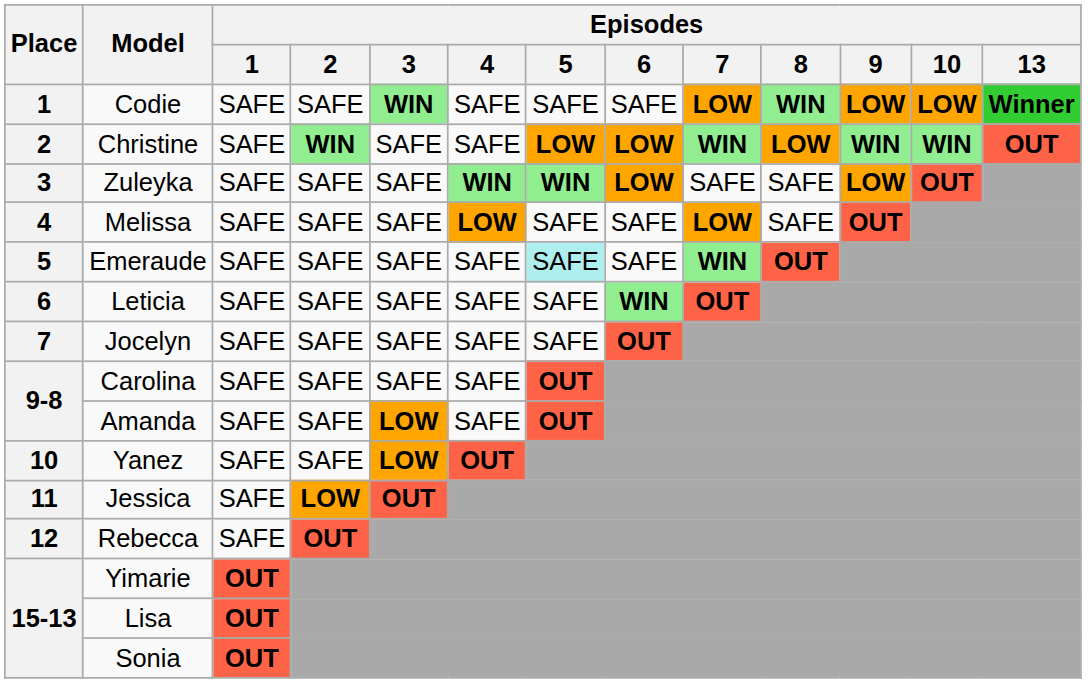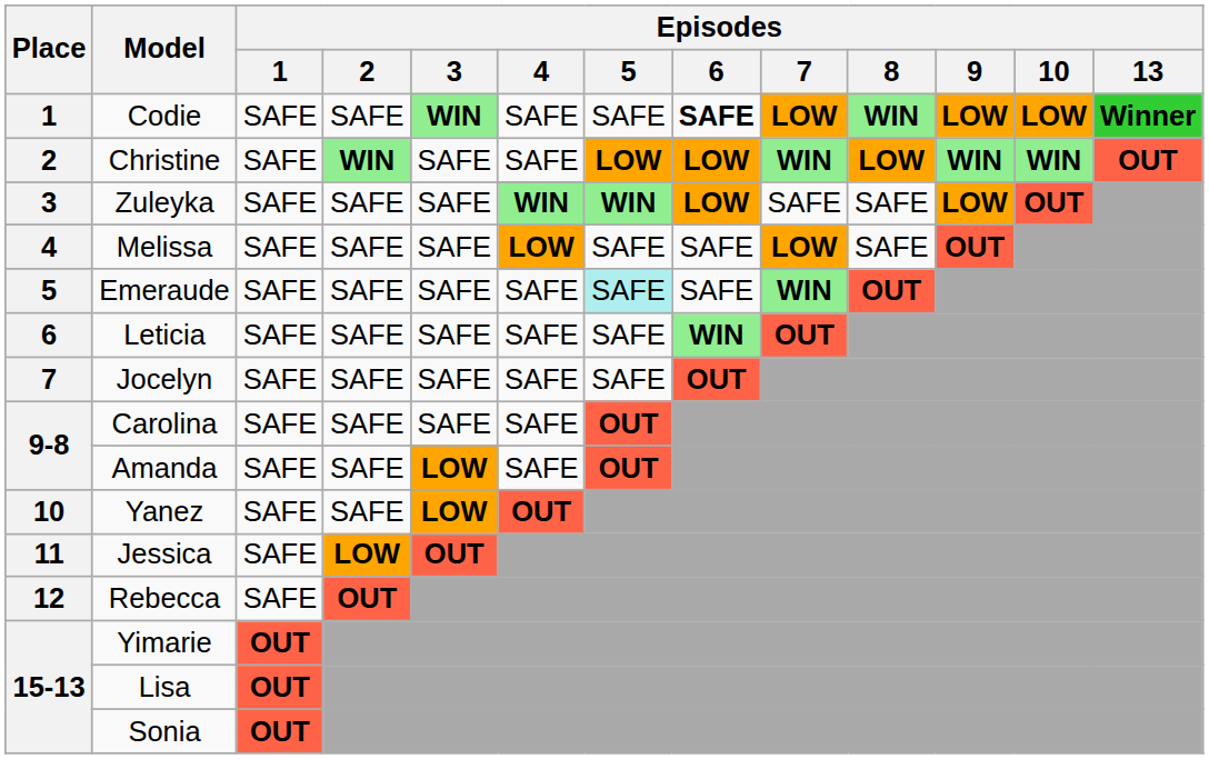Codie | Episodes / 6: normal -> bold
